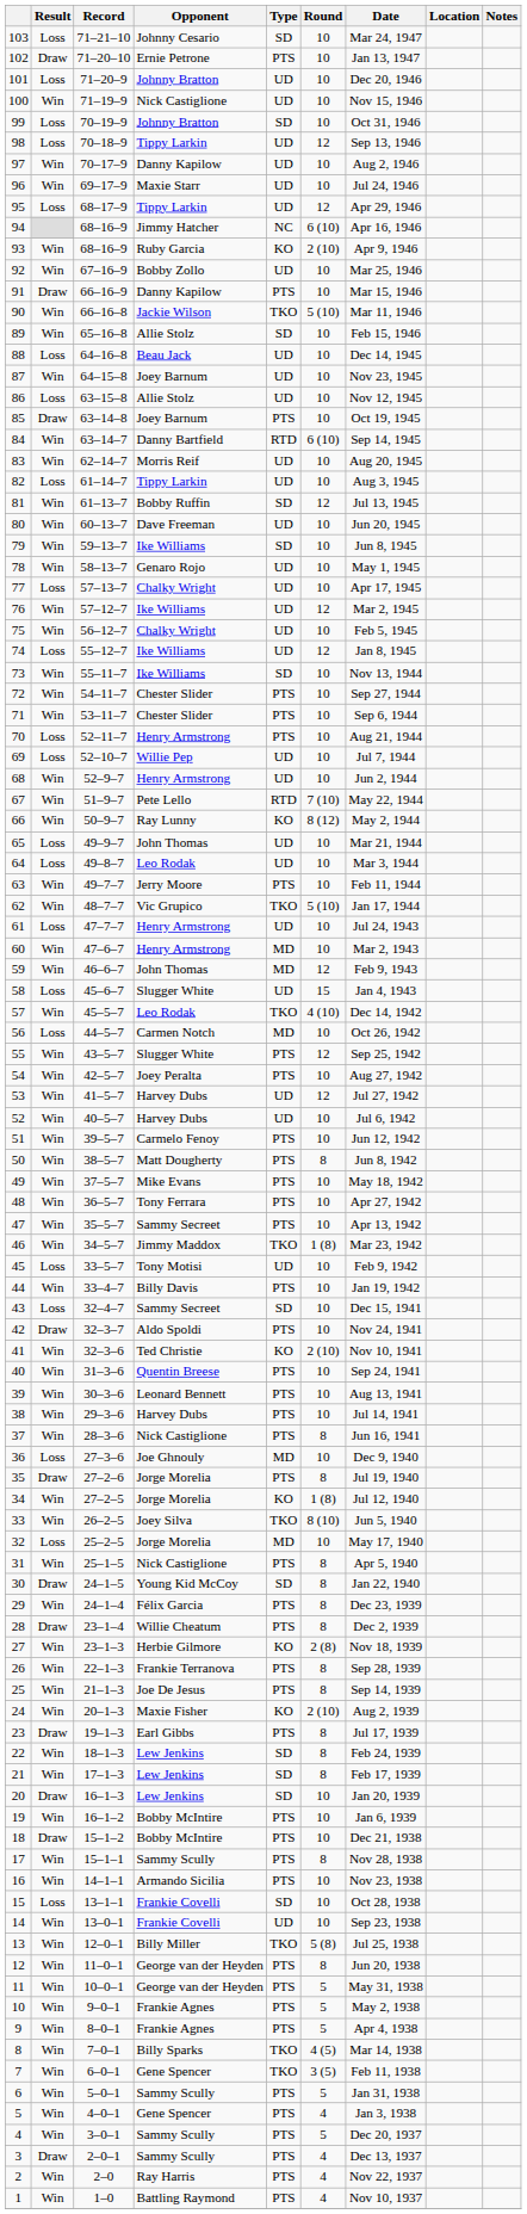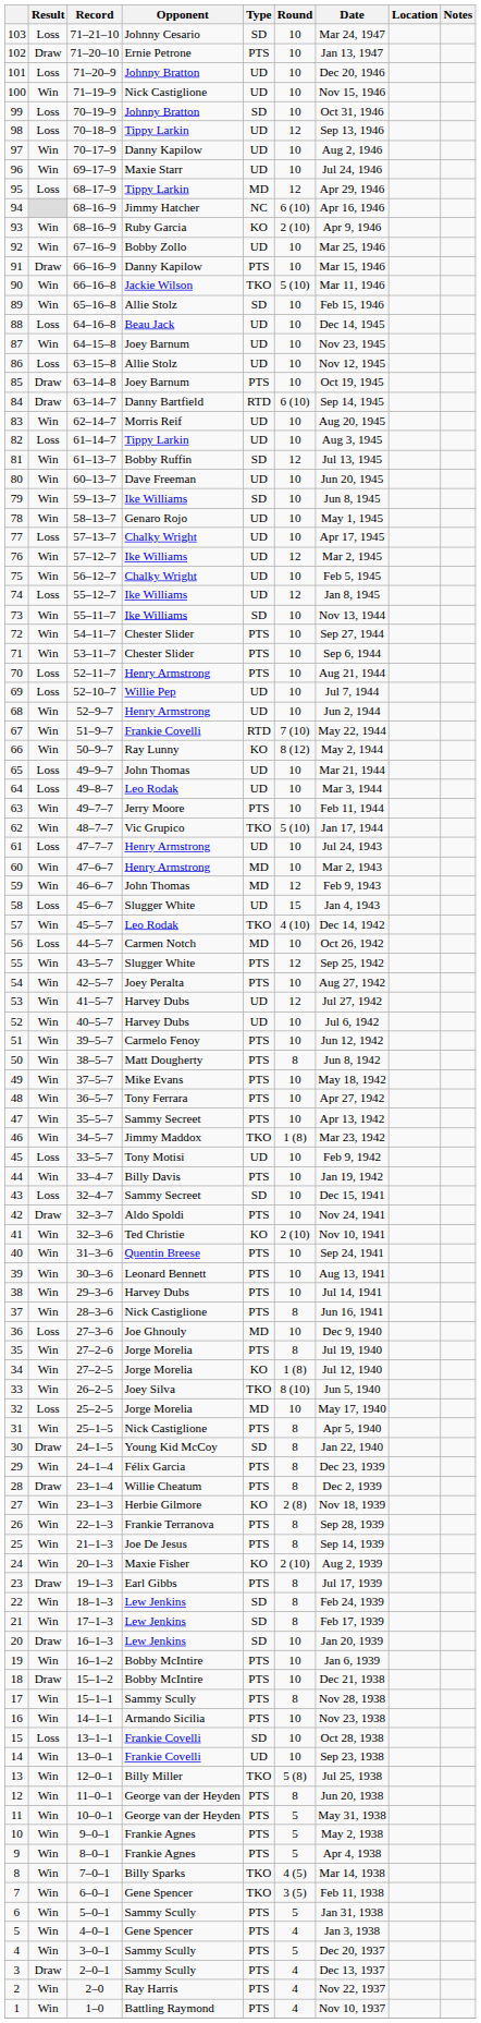95 | Type: UD -> MD
84 | Result: Win -> Draw
67 | Opponent: Pete Lello -> Frankie Covelli
35 | Result: Draw -> Win
